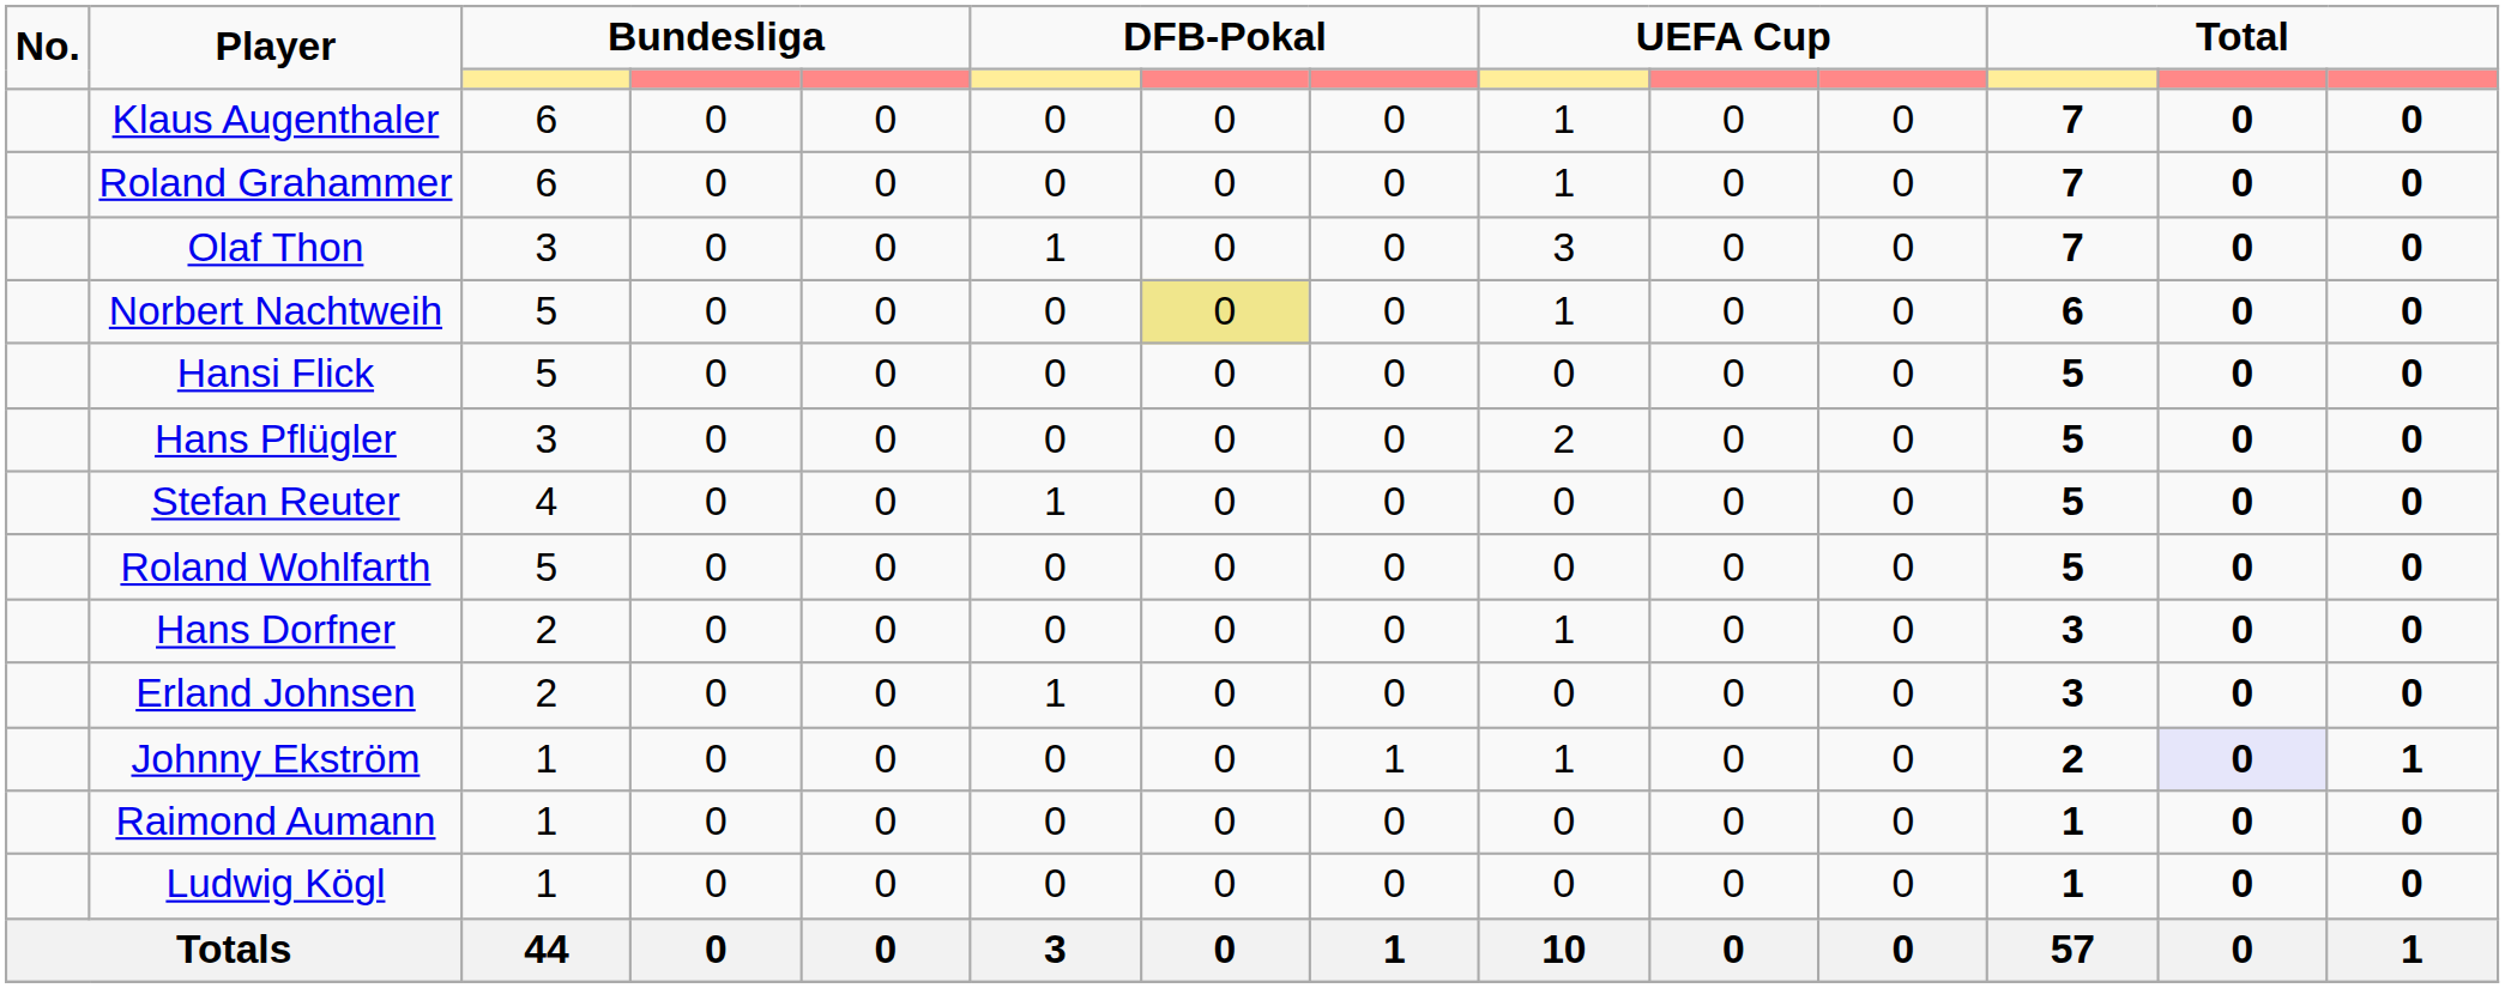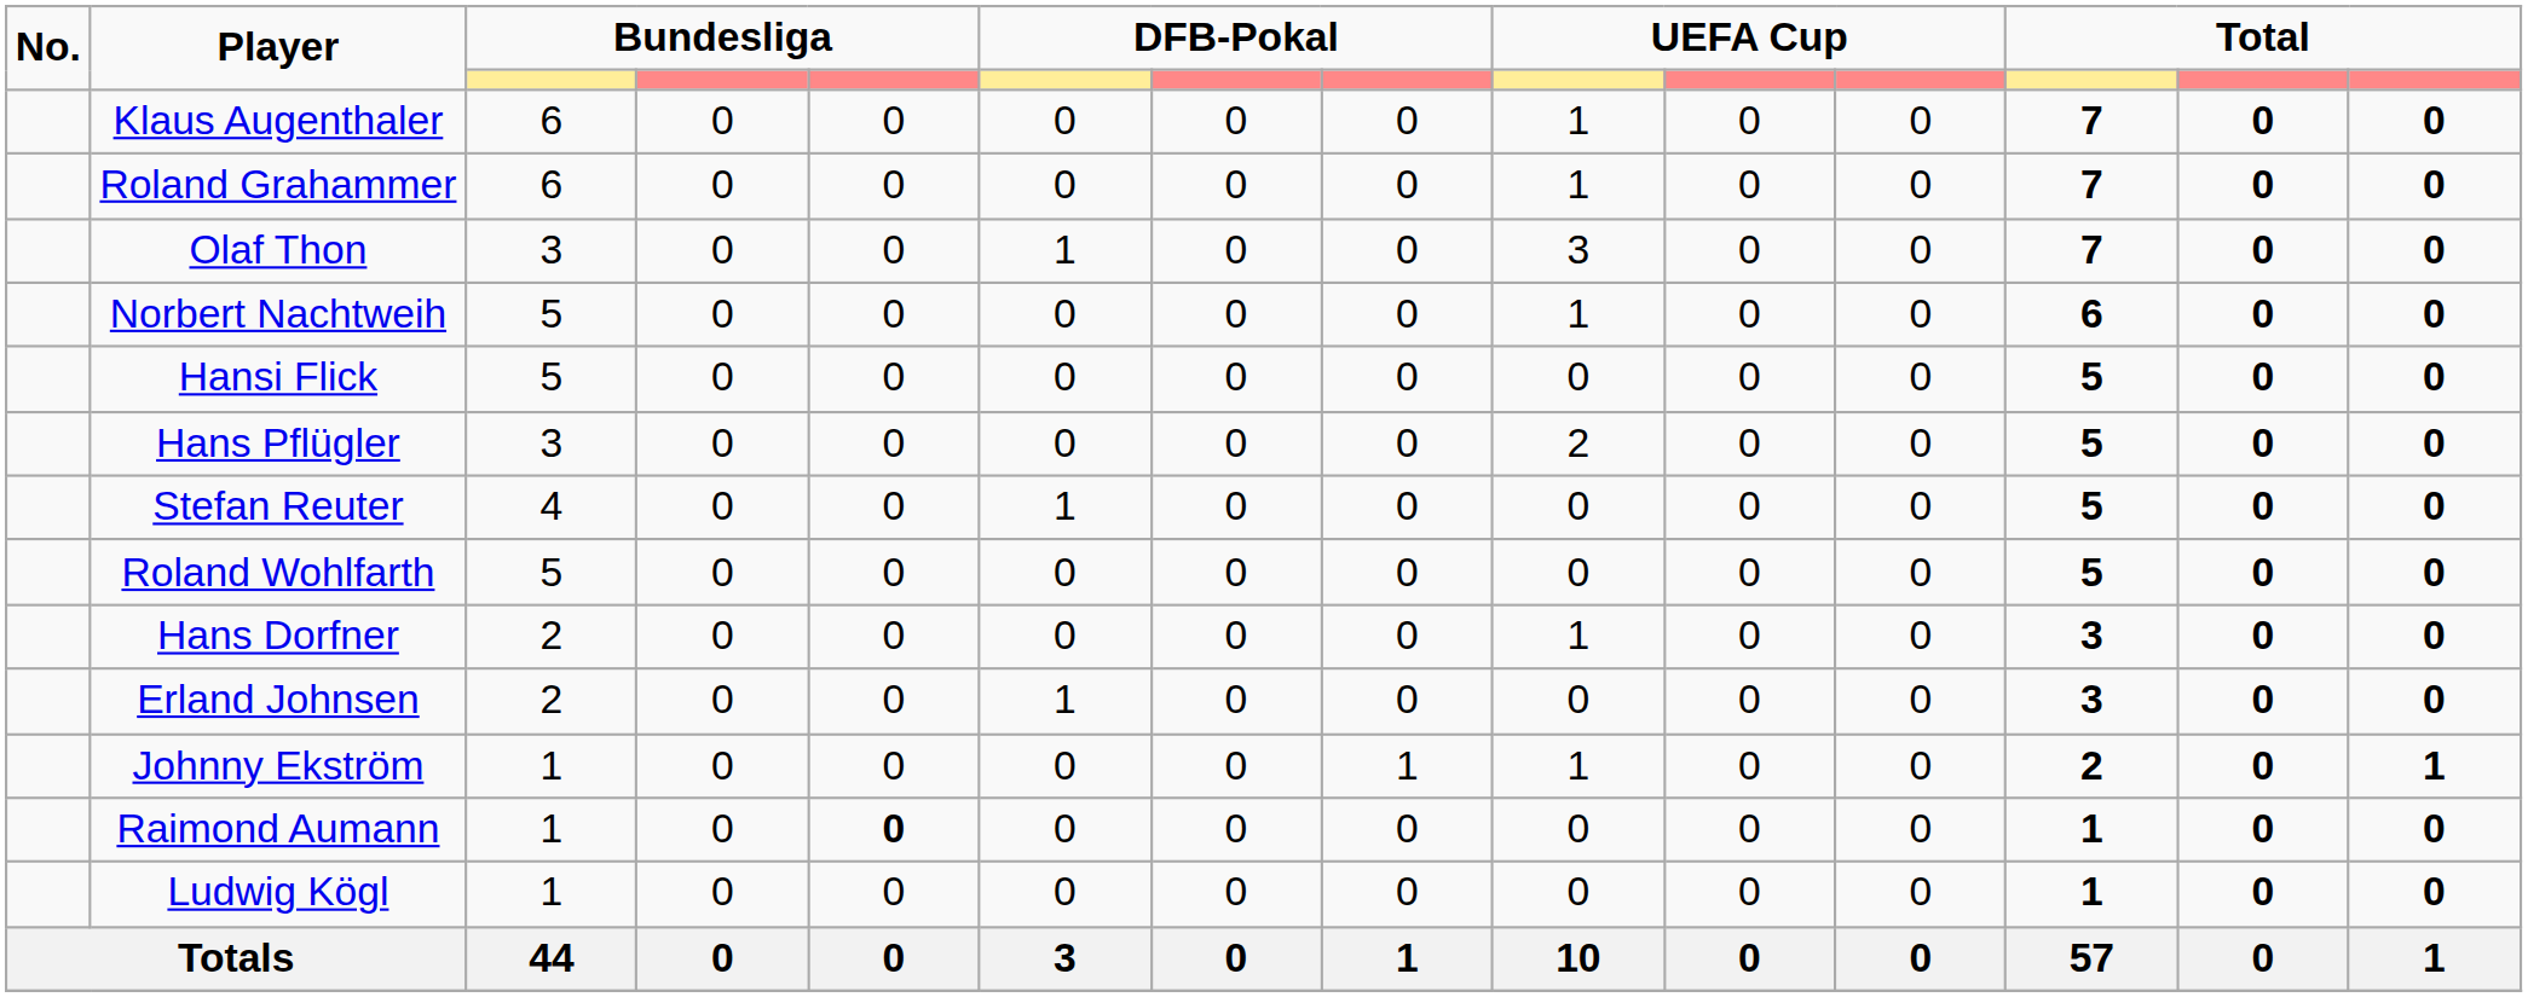Norbert Nachtweih | column 7: khaki background -> no background
Johnny Ekström | column 13: lavender background -> no background
Raimond Aumann | column 5: normal -> bold
